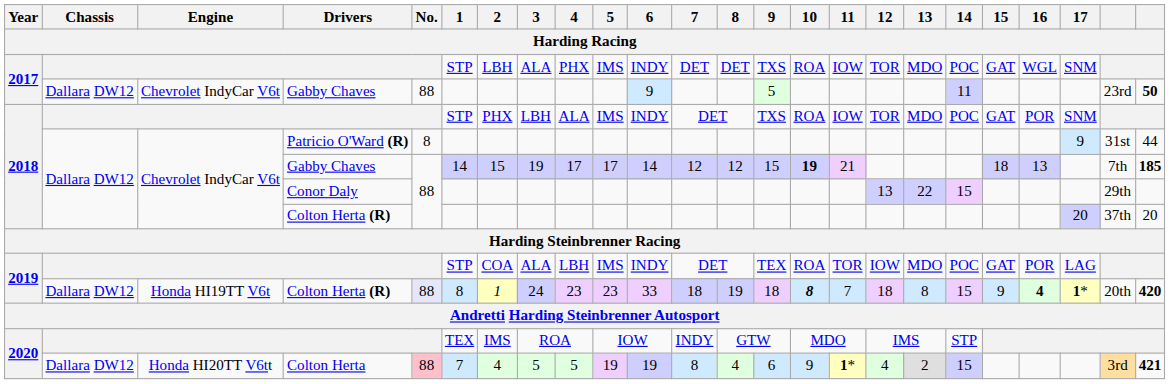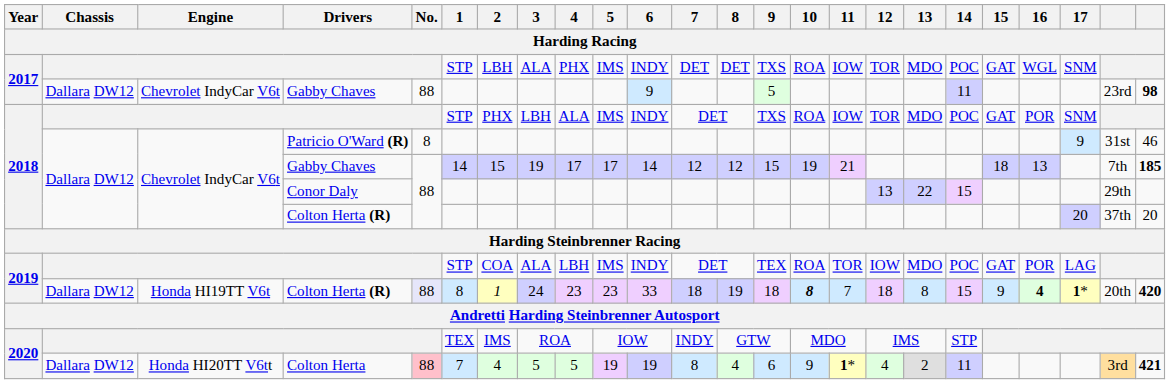2017 / Gabby Chaves | column 24: 50 -> 98
Patricio O'Ward (R) | column 24: 44 -> 46
2018 / Gabby Chaves | 10 / Harding Racing: bold -> normal
Colton Herta | 14 / Harding Racing: 15 -> 11
